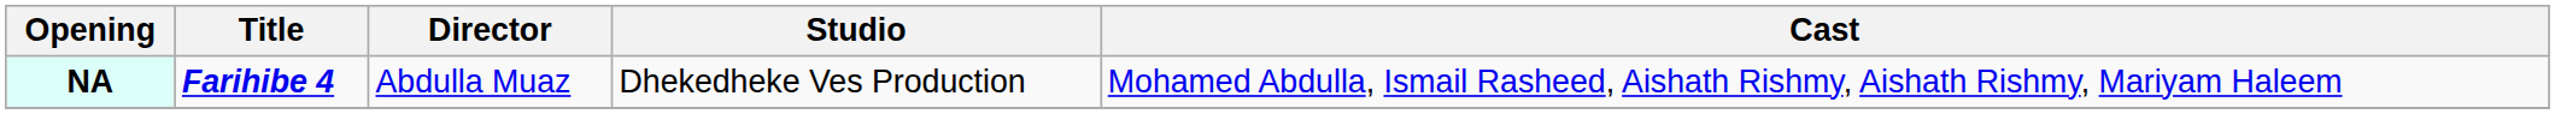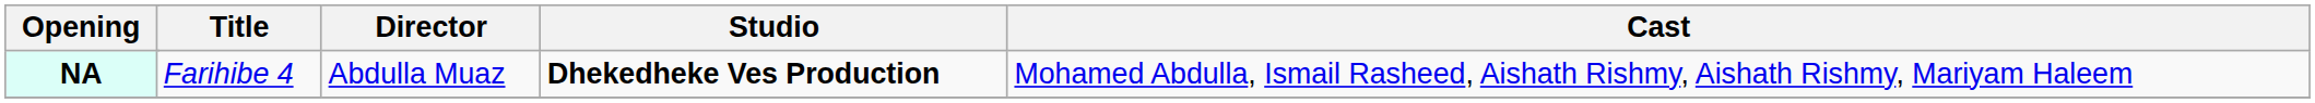NA | Title: bold -> normal
NA | Studio: normal -> bold
